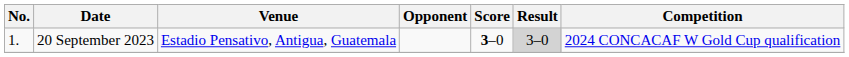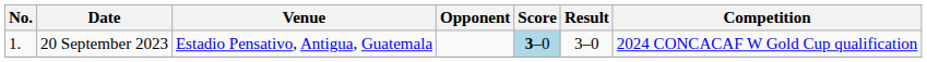20 September 2023 | Score: no background -> lightblue background
20 September 2023 | Result: lightgrey background -> no background
